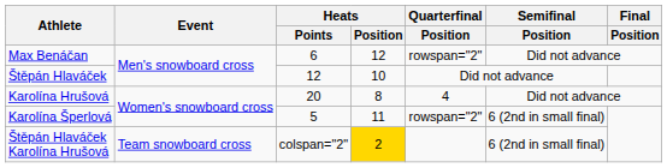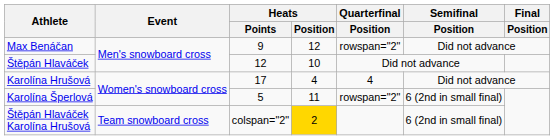Max Benáčan | Heats / Points: 6 -> 9
Karolína Hrušová | Heats / Points: 20 -> 17
Karolína Hrušová | Heats / Position: 8 -> 4
